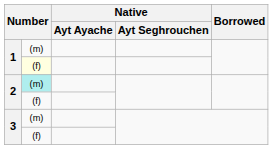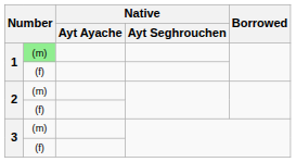1 / (m) | column 2: no background -> lightgreen background
1 / (f) | column 2: lightyellow background -> no background
2 / (m) | column 2: paleturquoise background -> no background
